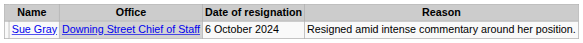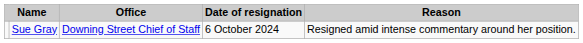Sue Gray | Office: lightgrey background -> no background
